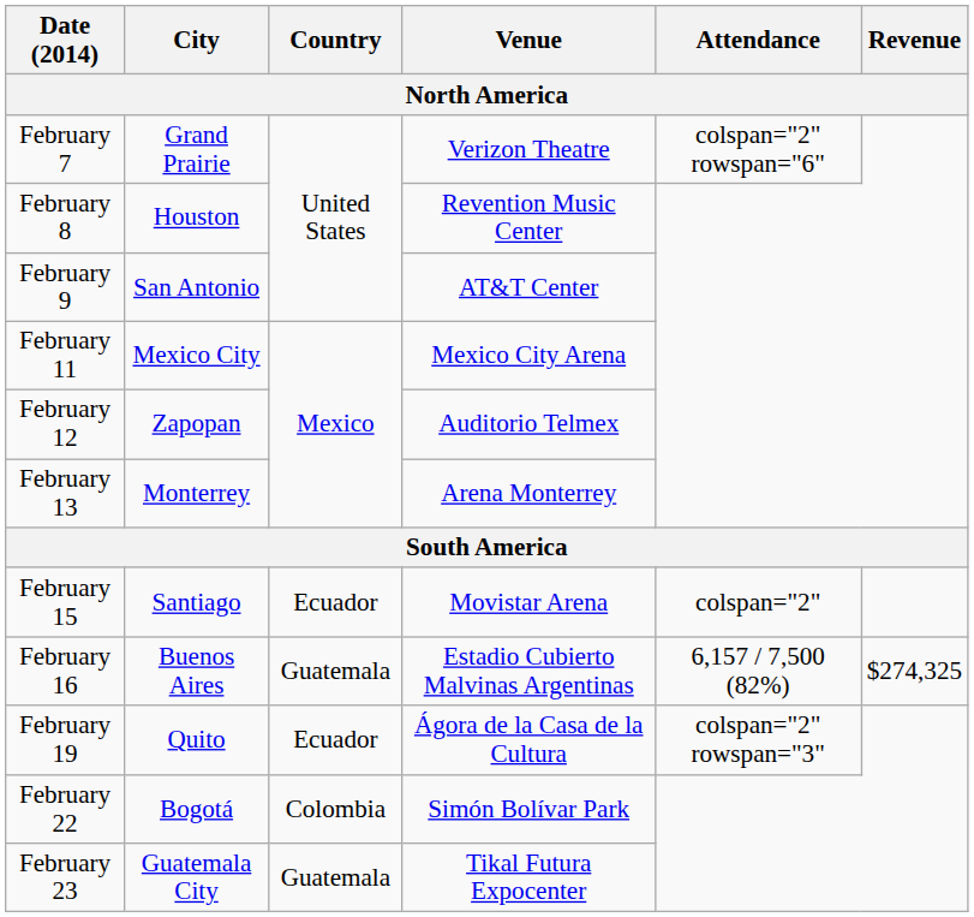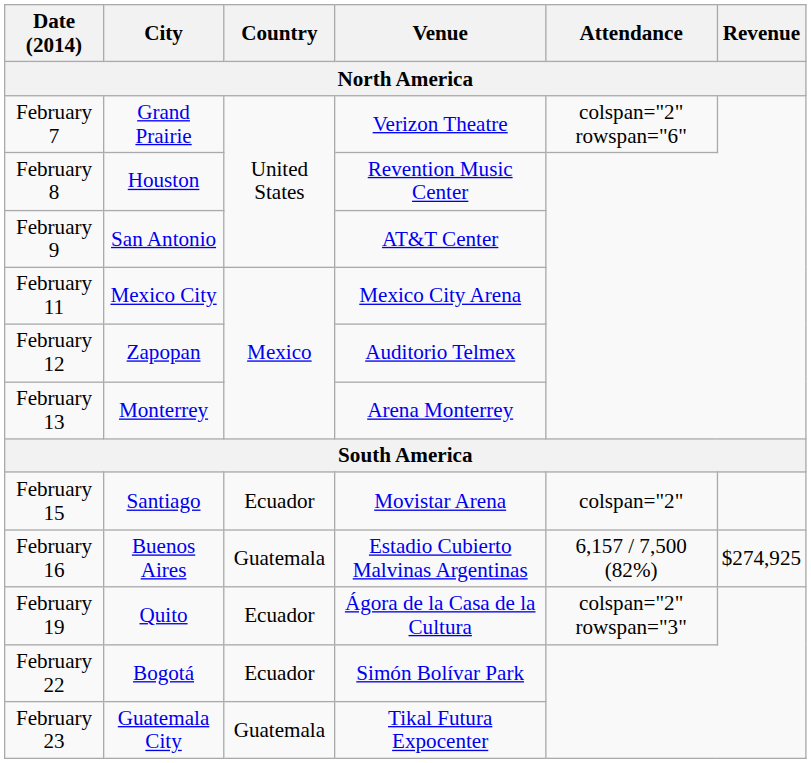February 16 | Revenue: $274,325 -> $274,925
February 22 | Country: Colombia -> Ecuador
